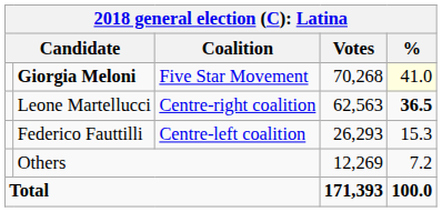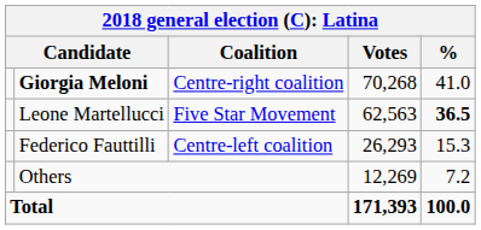Giorgia Meloni | Coalition: Five Star Movement -> Centre-right coalition
Giorgia Meloni | %: lightyellow background -> no background
Leone Martellucci | Coalition: Centre-right coalition -> Five Star Movement
